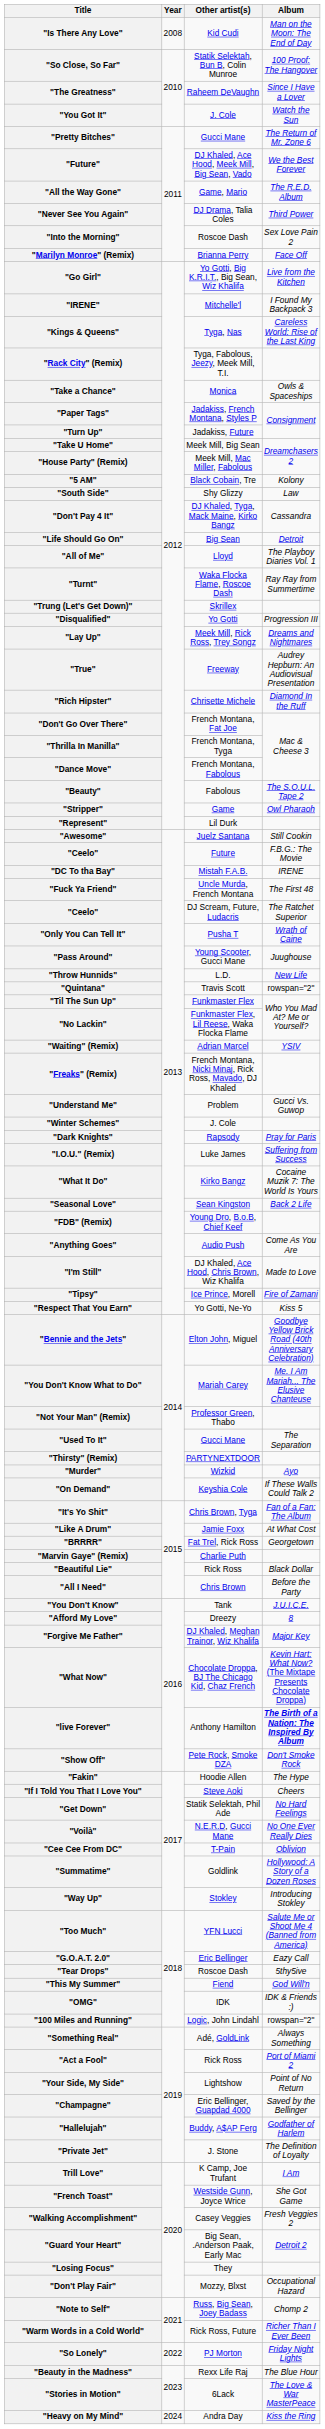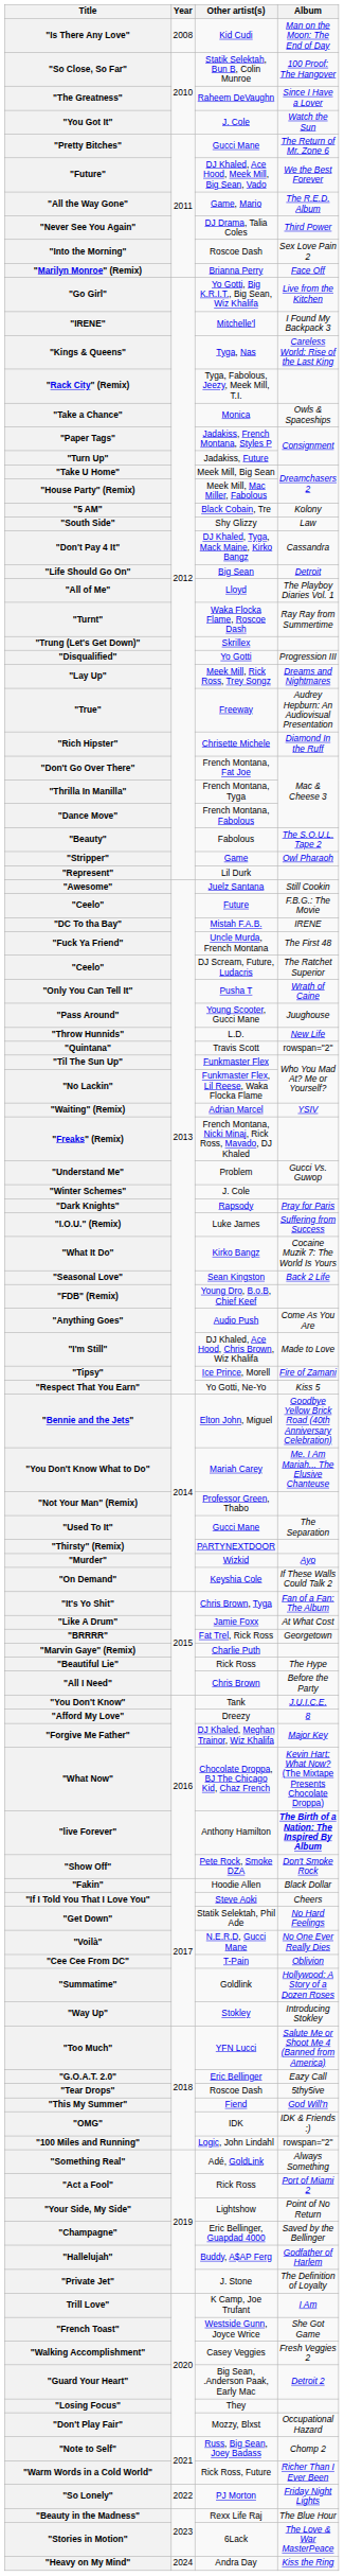"Beautiful Lie" | Album: Black Dollar -> The Hype
"Fakin" | Album: The Hype -> Black Dollar
